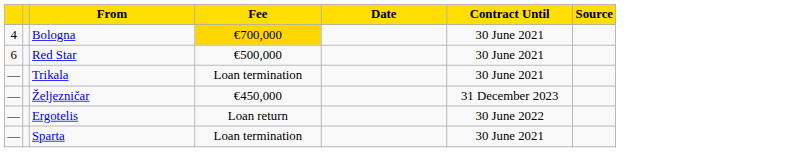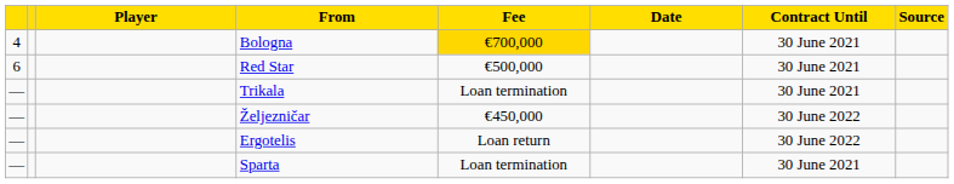+ column: Player
Željezničar | Contract Until: 31 December 2023 -> 30 June 2022
